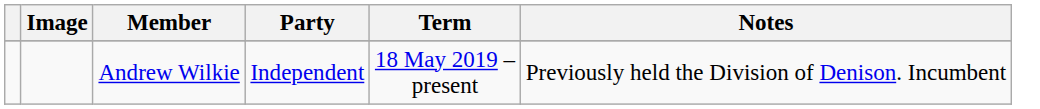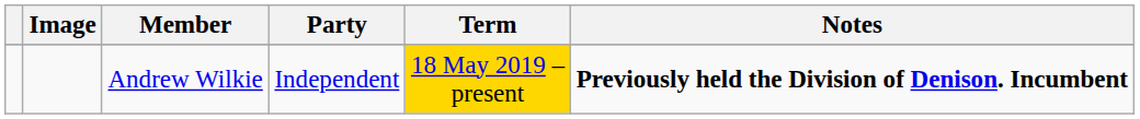Andrew Wilkie | Term: no background -> gold background
Andrew Wilkie | Notes: normal -> bold
